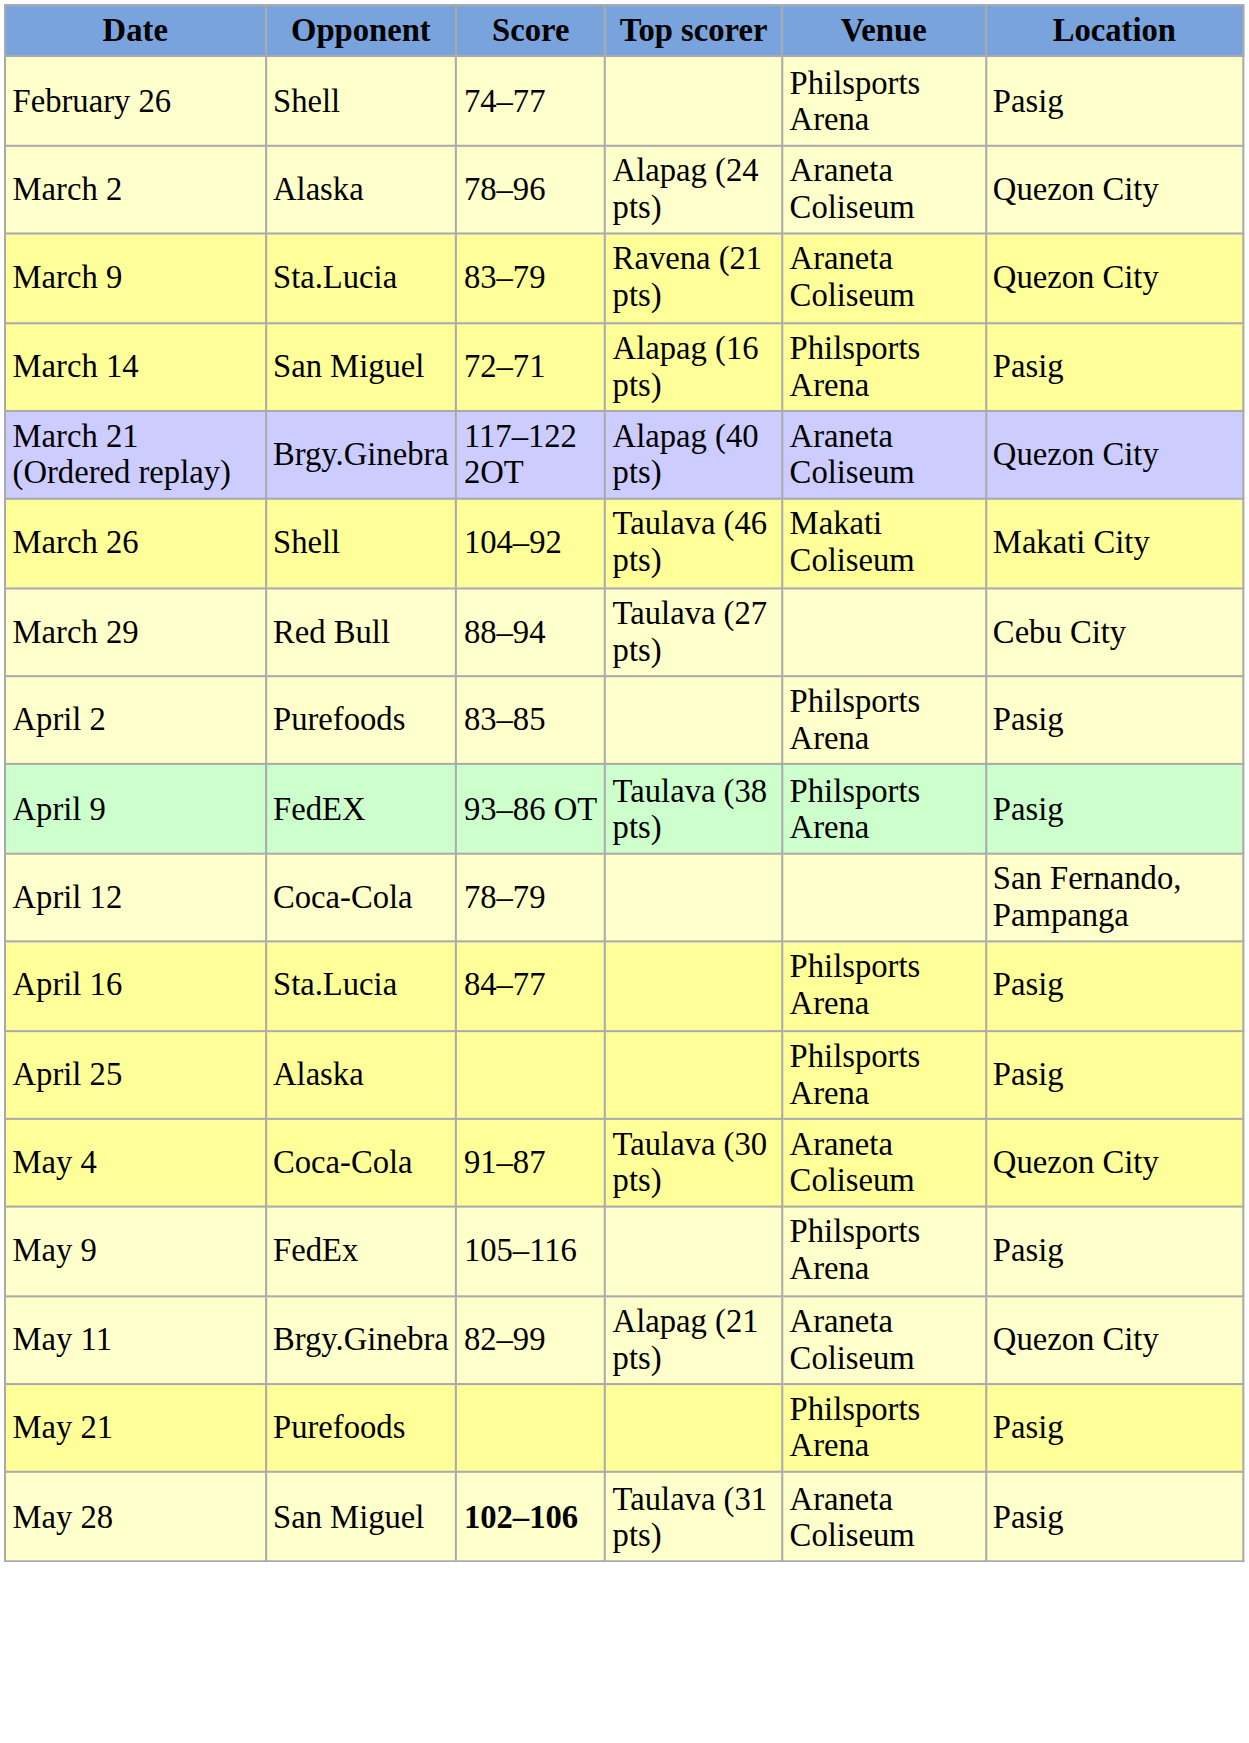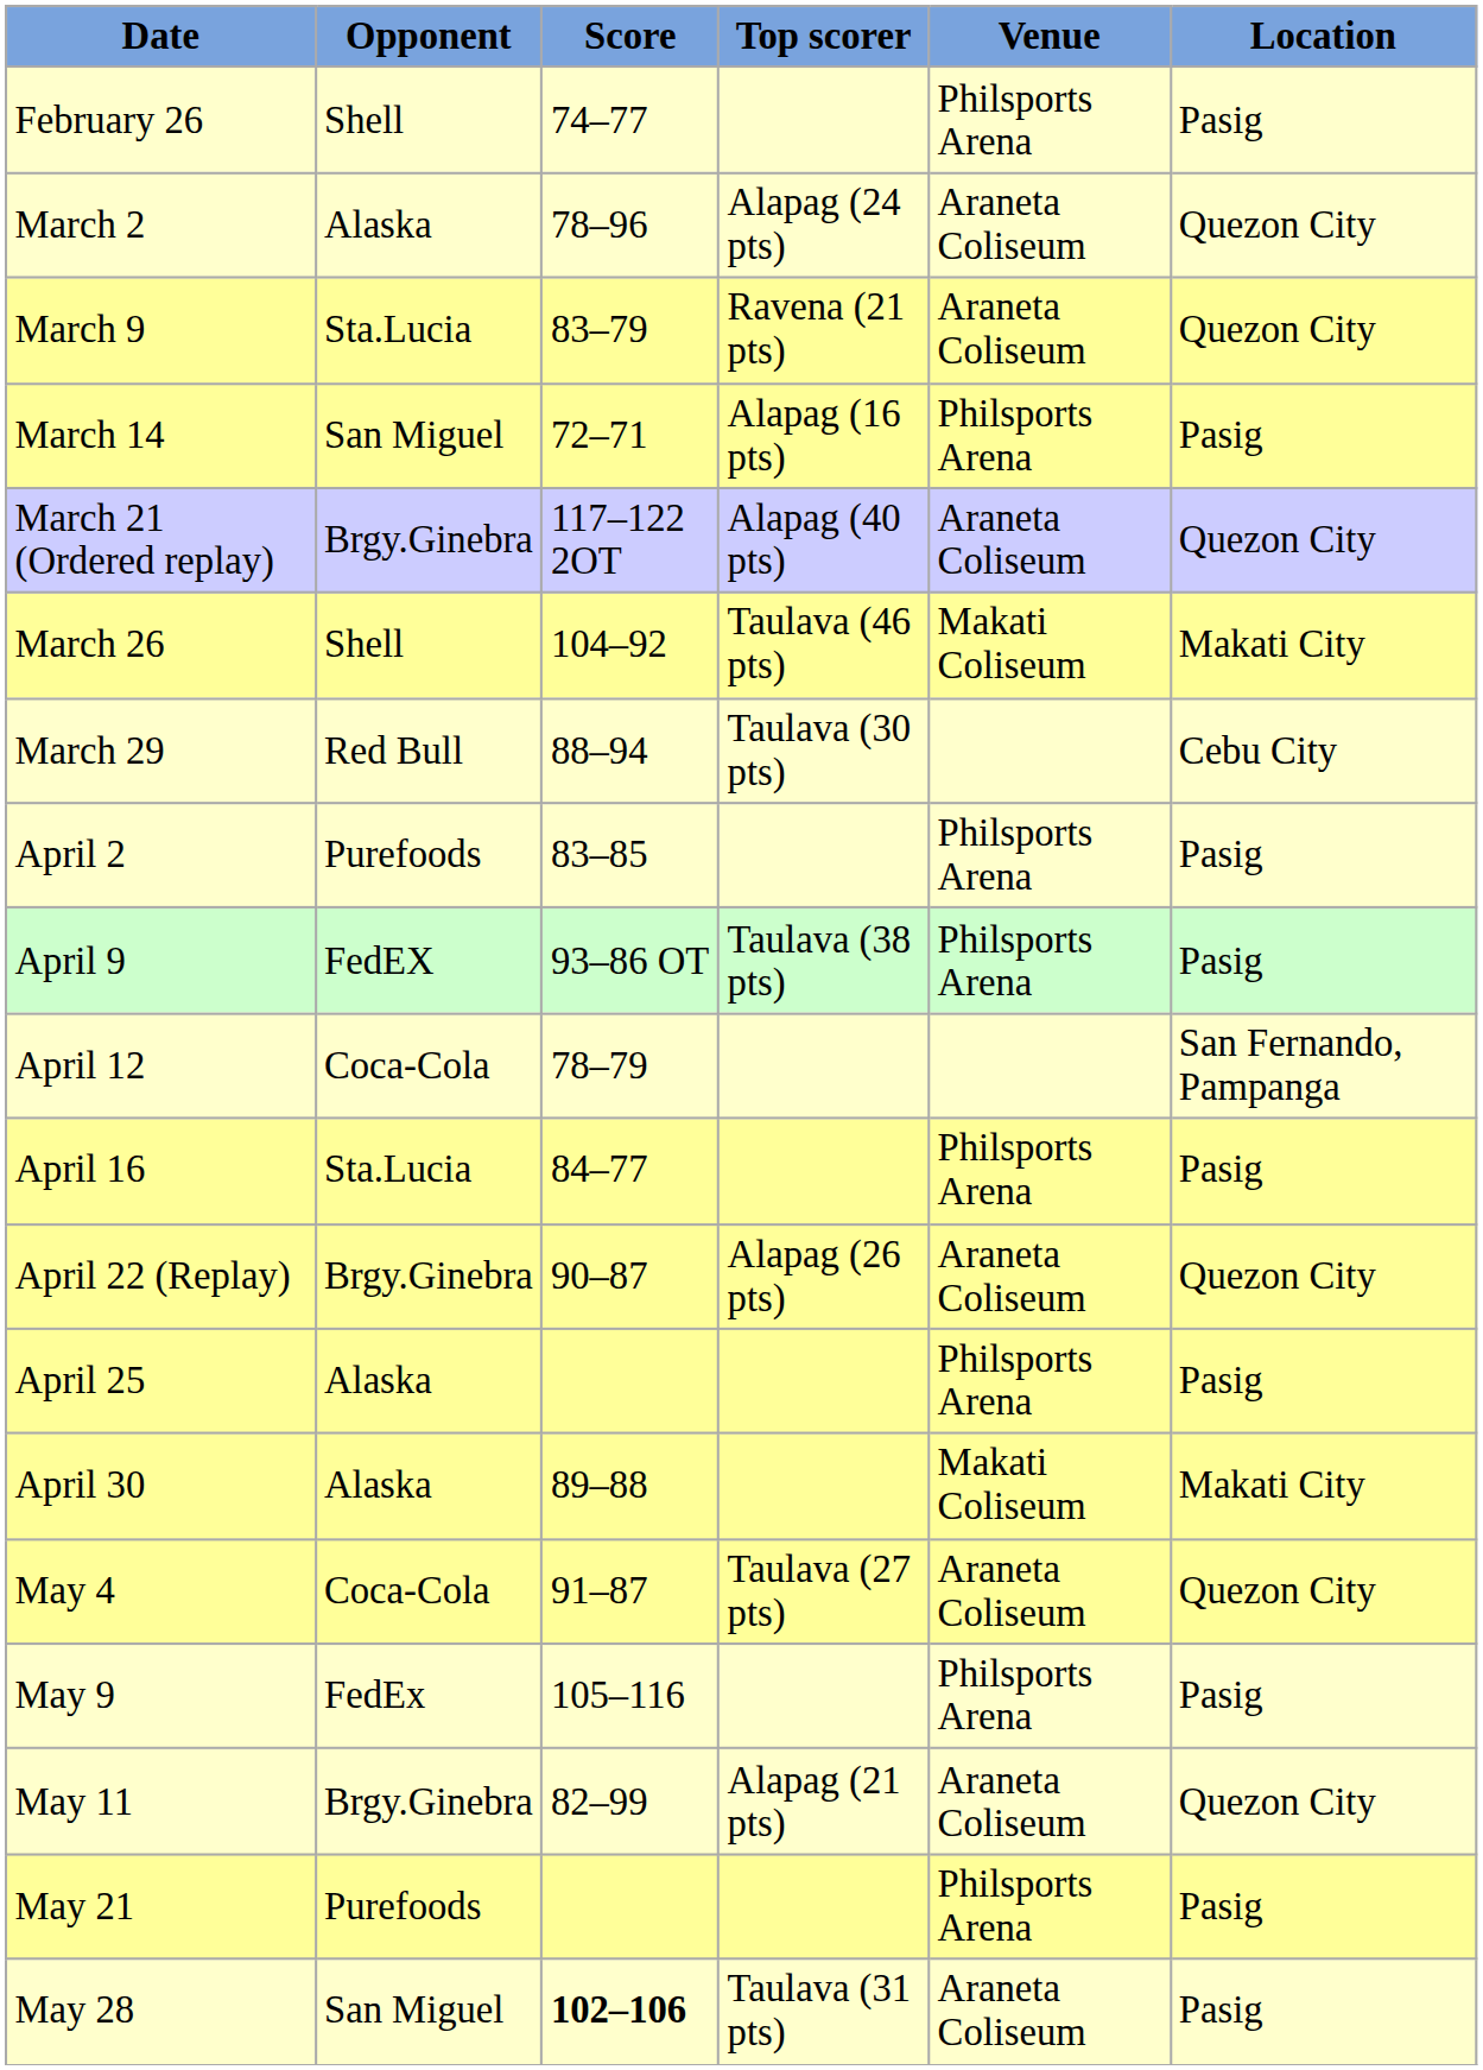March 29 | Top scorer: Taulava (27 pts) -> Taulava (30 pts)
+ row: April 22 (Replay) | Brgy.Ginebra | 90–87 | Alapag (26 pts) | Araneta Coliseum | Quezon City
+ row: April 30 | Alaska | 89–88 | Makati Coliseum | Makati City
May 4 | Top scorer: Taulava (30 pts) -> Taulava (27 pts)
